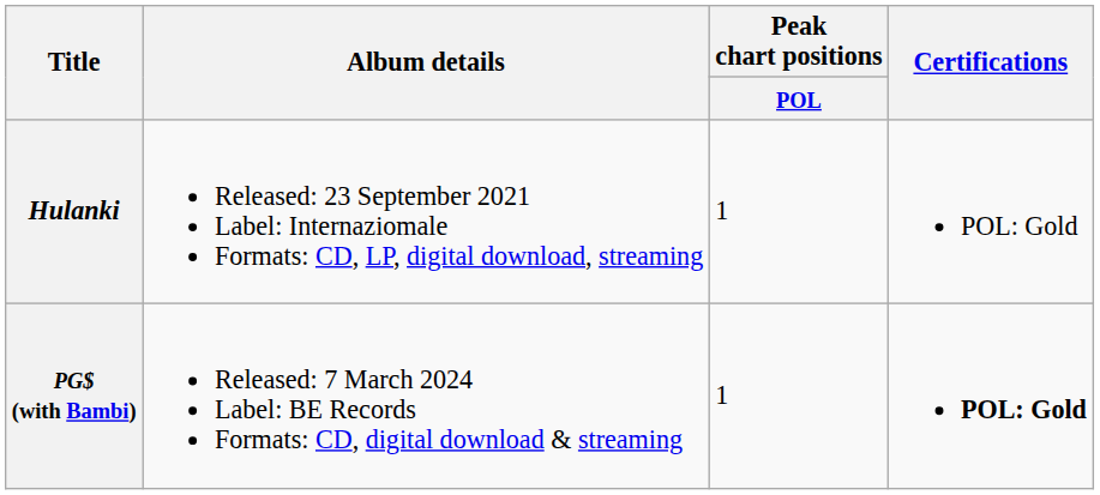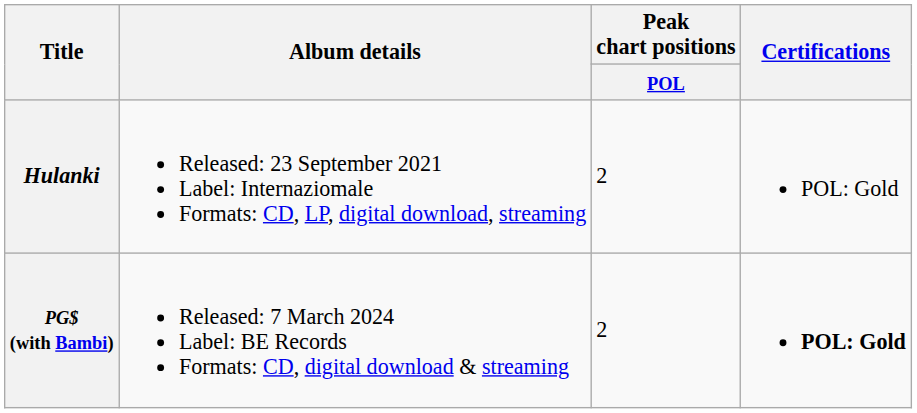Hulanki | Peak chart positions / POL: 1 -> 2
PG$ (with Bambi) | Peak chart positions / POL: 1 -> 2
